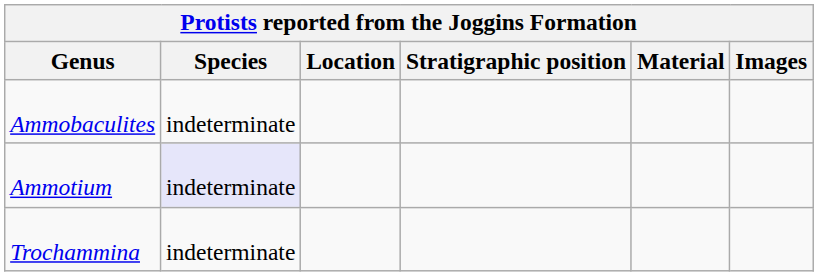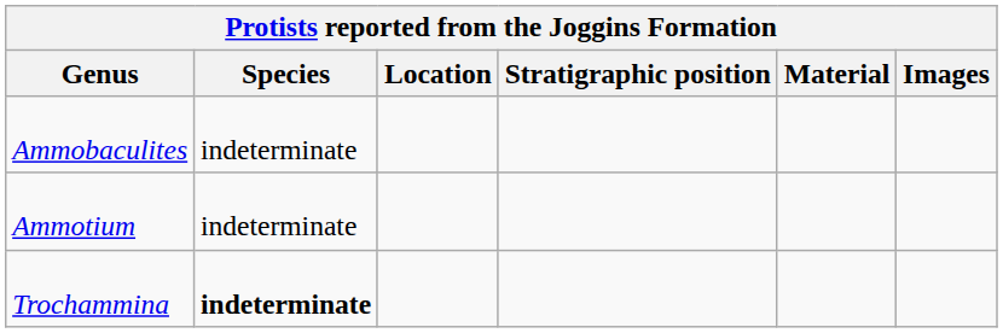Ammotium | Species: lavender background -> no background
Trochammina | Species: normal -> bold
